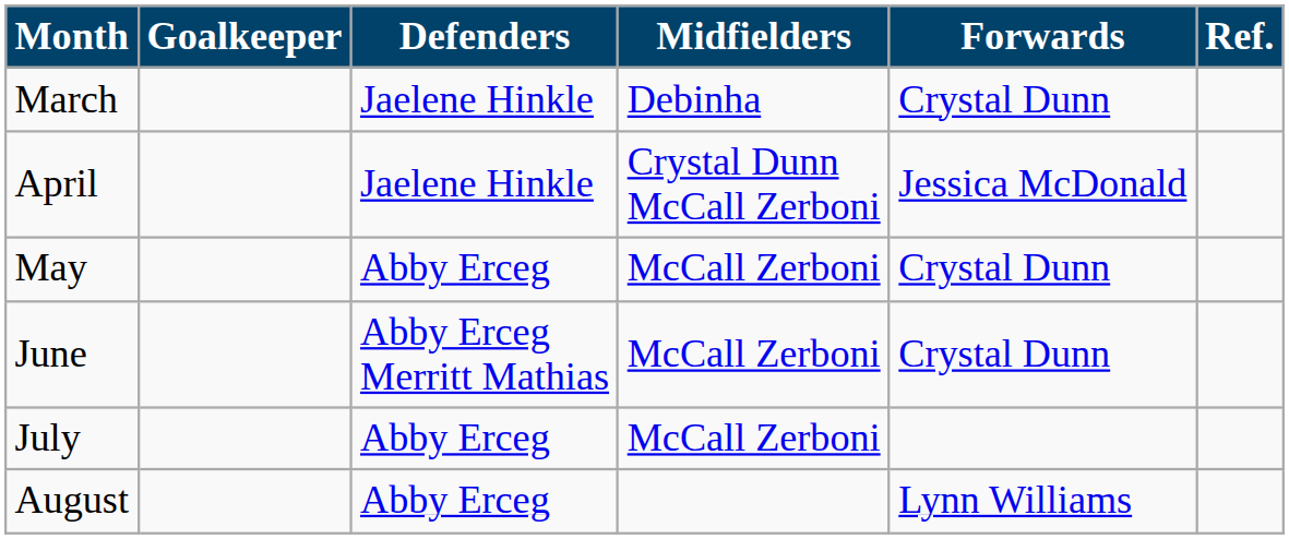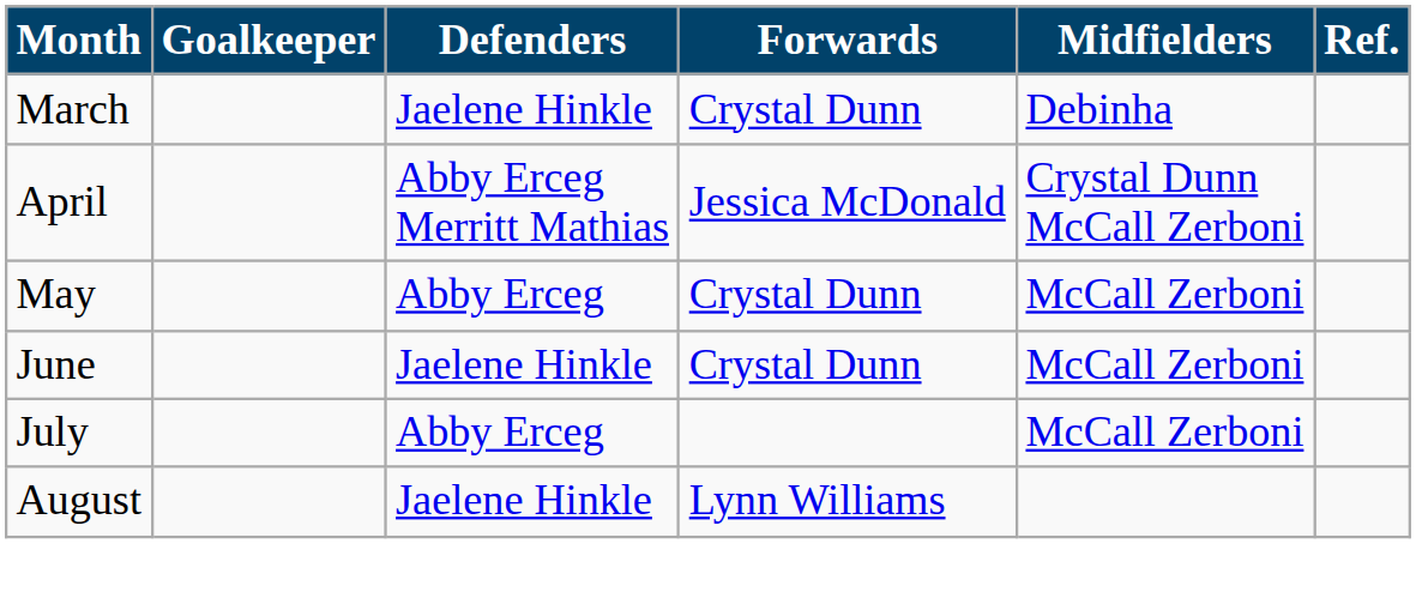columns swapped: Midfielders <-> Forwards
April | Defenders: Jaelene Hinkle -> Abby Erceg Merritt Mathias
June | Defenders: Abby Erceg Merritt Mathias -> Jaelene Hinkle
August | Defenders: Abby Erceg -> Jaelene Hinkle
